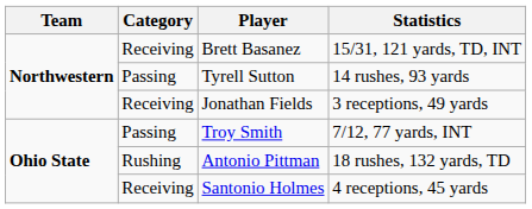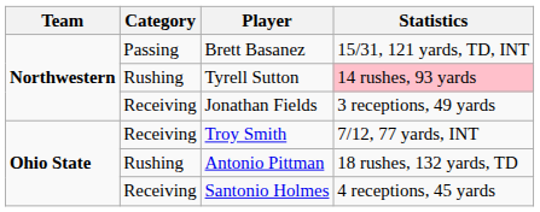Brett Basanez | Category: Receiving -> Passing
Tyrell Sutton | Category: Passing -> Rushing
Tyrell Sutton | Statistics: no background -> pink background
Troy Smith | Category: Passing -> Receiving
